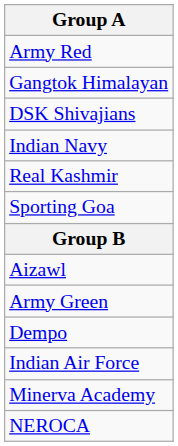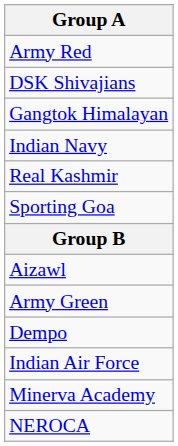row 3 | column 1: Gangtok Himalayan -> DSK Shivajians
row 4 | column 1: DSK Shivajians -> Gangtok Himalayan
